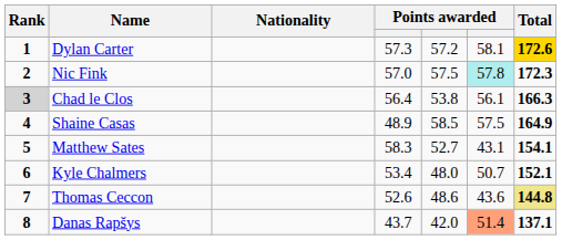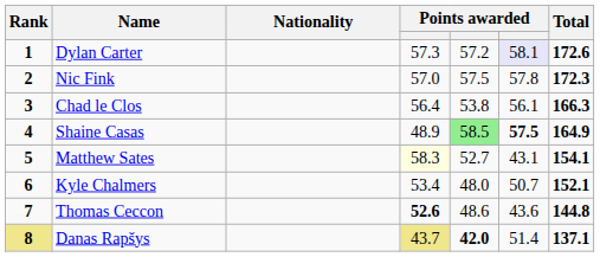Dylan Carter | column 6: no background -> lavender background
Dylan Carter | Total: gold background -> no background
Nic Fink | column 6: paleturquoise background -> no background
Chad le Clos | Rank: lightgrey background -> no background
Shaine Casas | column 5: no background -> lightgreen background
Shaine Casas | column 6: normal -> bold
Matthew Sates | column 4: no background -> lightyellow background
Thomas Ceccon | column 4: normal -> bold
Thomas Ceccon | Total: khaki background -> no background
Danas Rapšys | Rank: no background -> khaki background
Danas Rapšys | column 4: no background -> khaki background
Danas Rapšys | column 5: normal -> bold
Danas Rapšys | column 6: lightsalmon background -> no background
